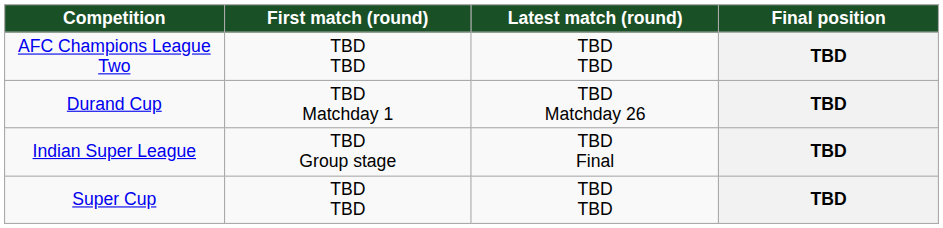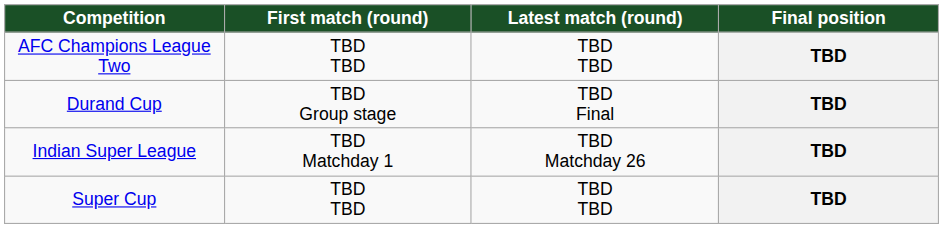Durand Cup | First match (round): TBD Matchday 1 -> TBD Group stage
Durand Cup | Latest match (round): TBD Matchday 26 -> TBD Final
Indian Super League | First match (round): TBD Group stage -> TBD Matchday 1
Indian Super League | Latest match (round): TBD Final -> TBD Matchday 26
